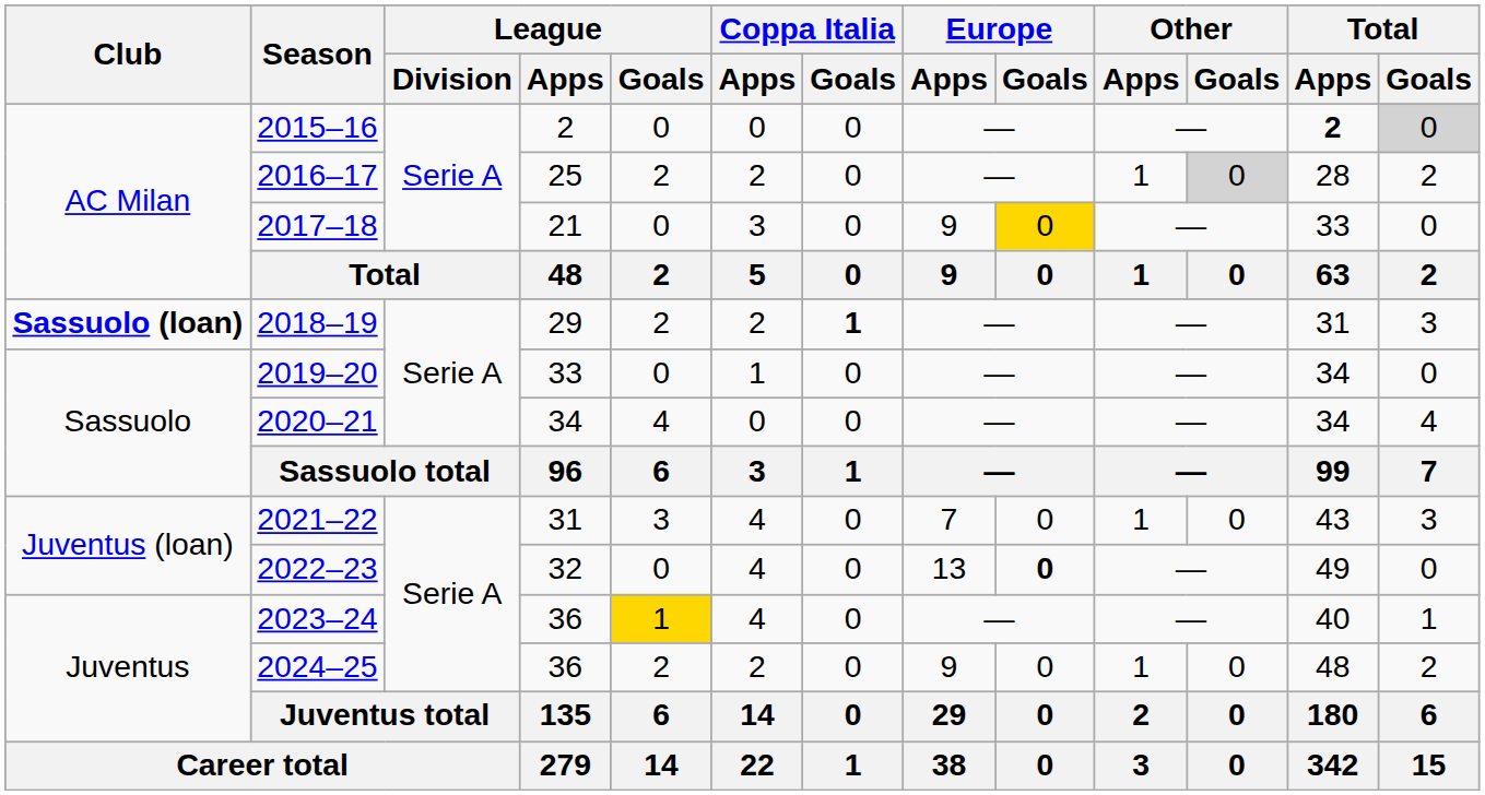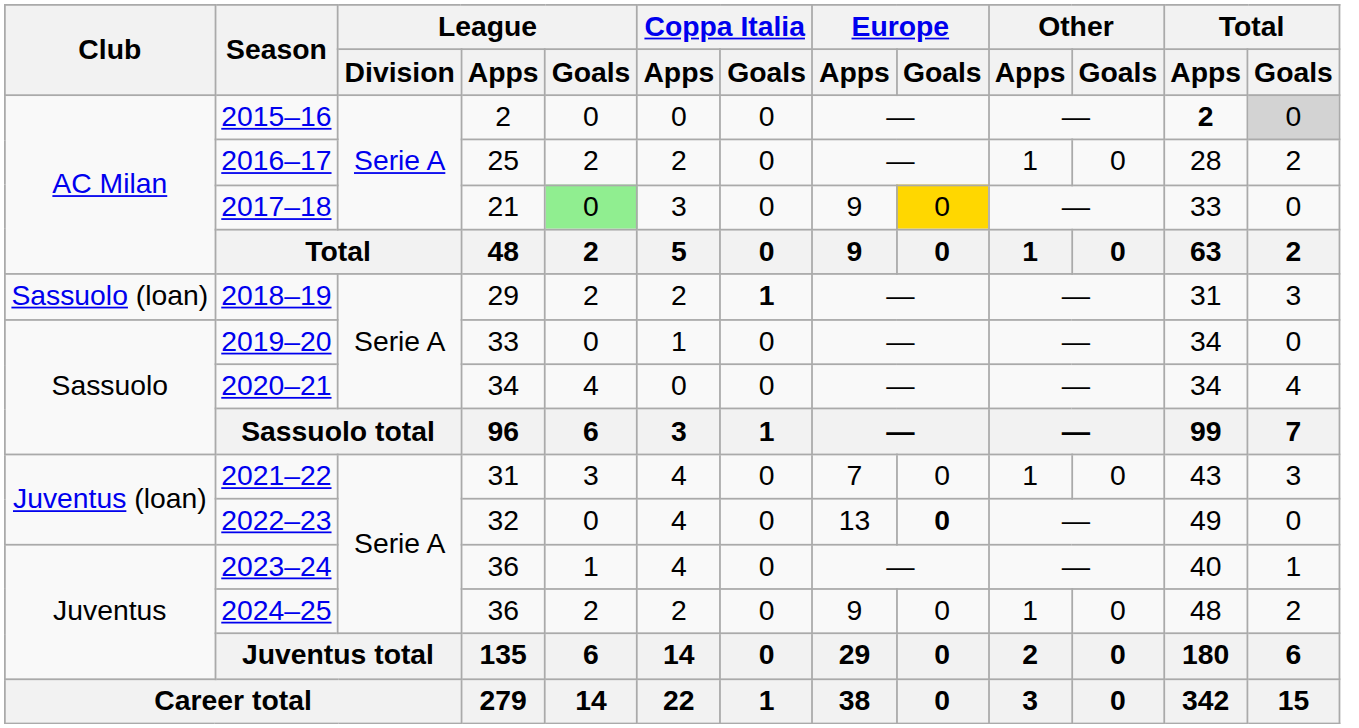2016–17 | Other / Goals: lightgrey background -> no background
2017–18 | League / Goals: no background -> lightgreen background
2018–19 | Club: bold -> normal
2023–24 | League / Goals: gold background -> no background
